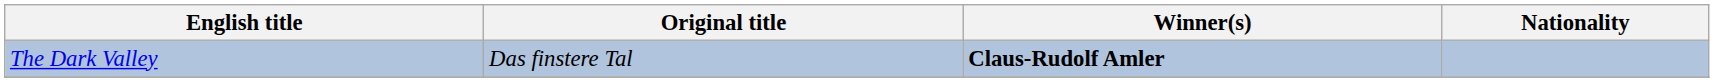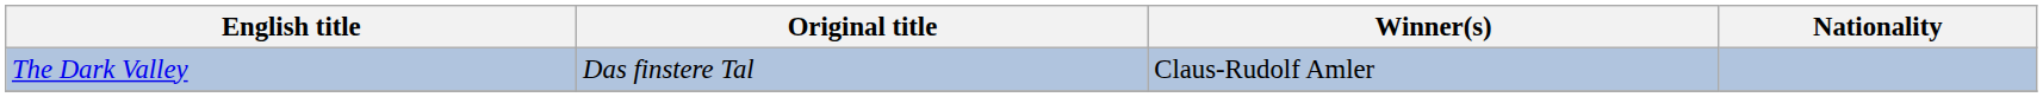The Dark Valley | Winner(s): bold -> normal
